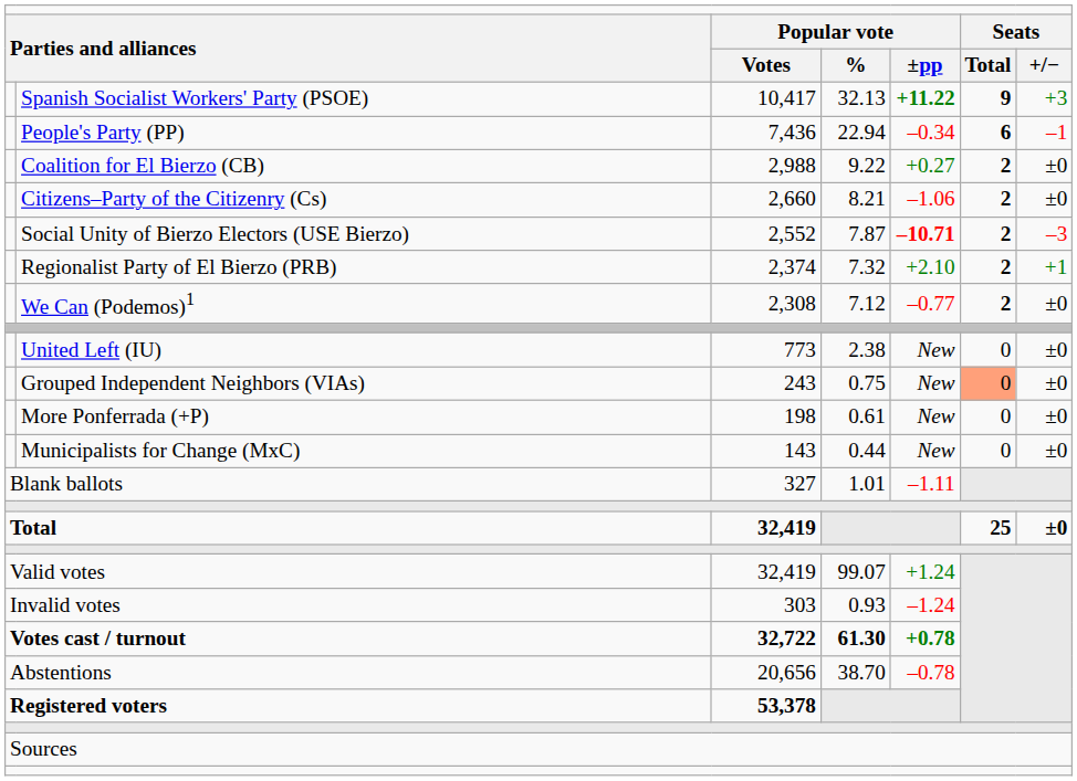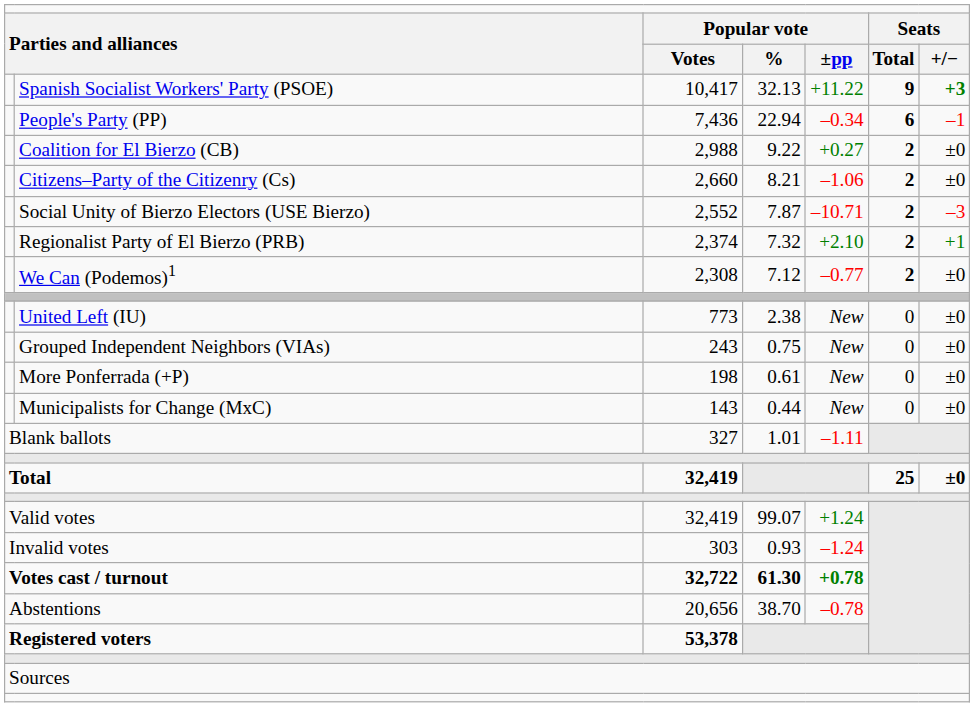Spanish Socialist Workers' Party (PSOE) | column 5: bold -> normal
Spanish Socialist Workers' Party (PSOE) | column 7: normal -> bold
Social Unity of Bierzo Electors (USE Bierzo) | column 5: bold -> normal
Grouped Independent Neighbors (VIAs) | column 6: lightsalmon background -> no background
